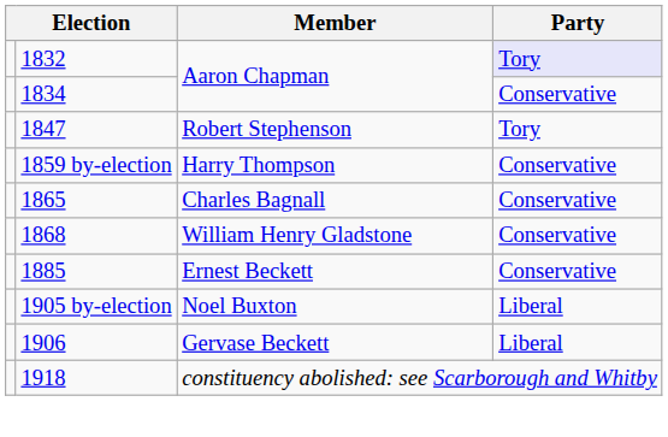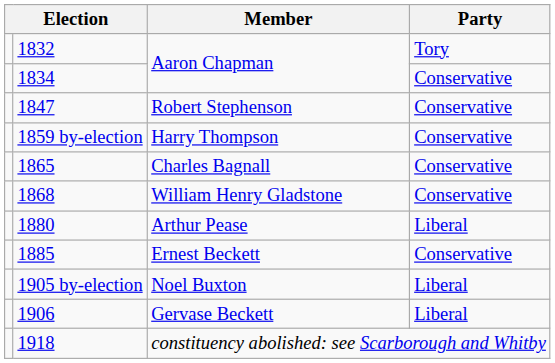1832 / Aaron Chapman | Party: lavender background -> no background
Robert Stephenson | Party: Tory -> Conservative
+ row: 1880 | Arthur Pease | Liberal
